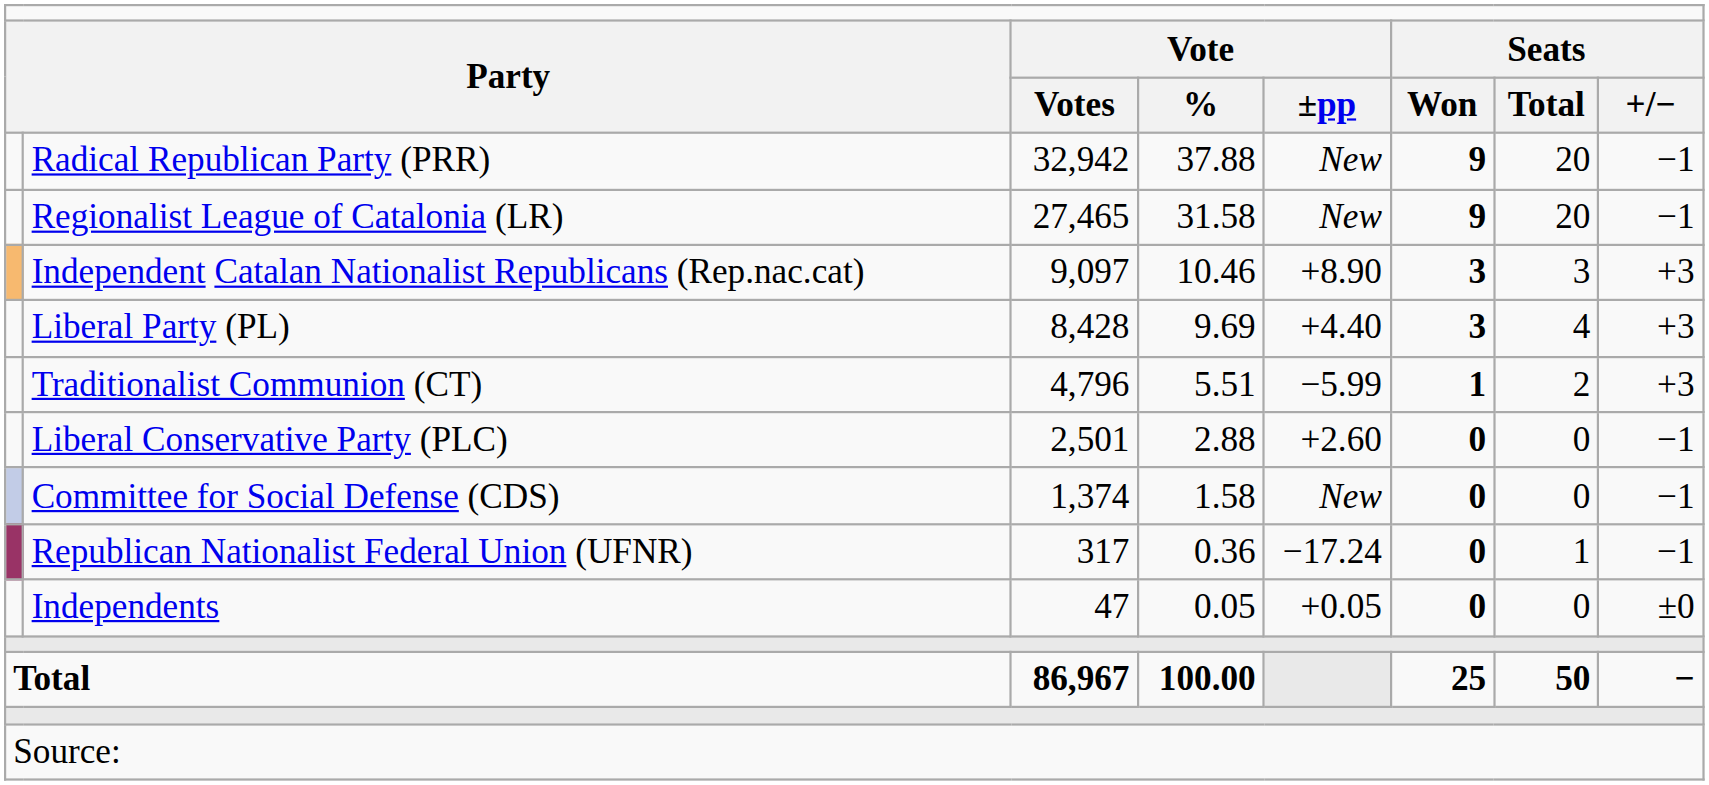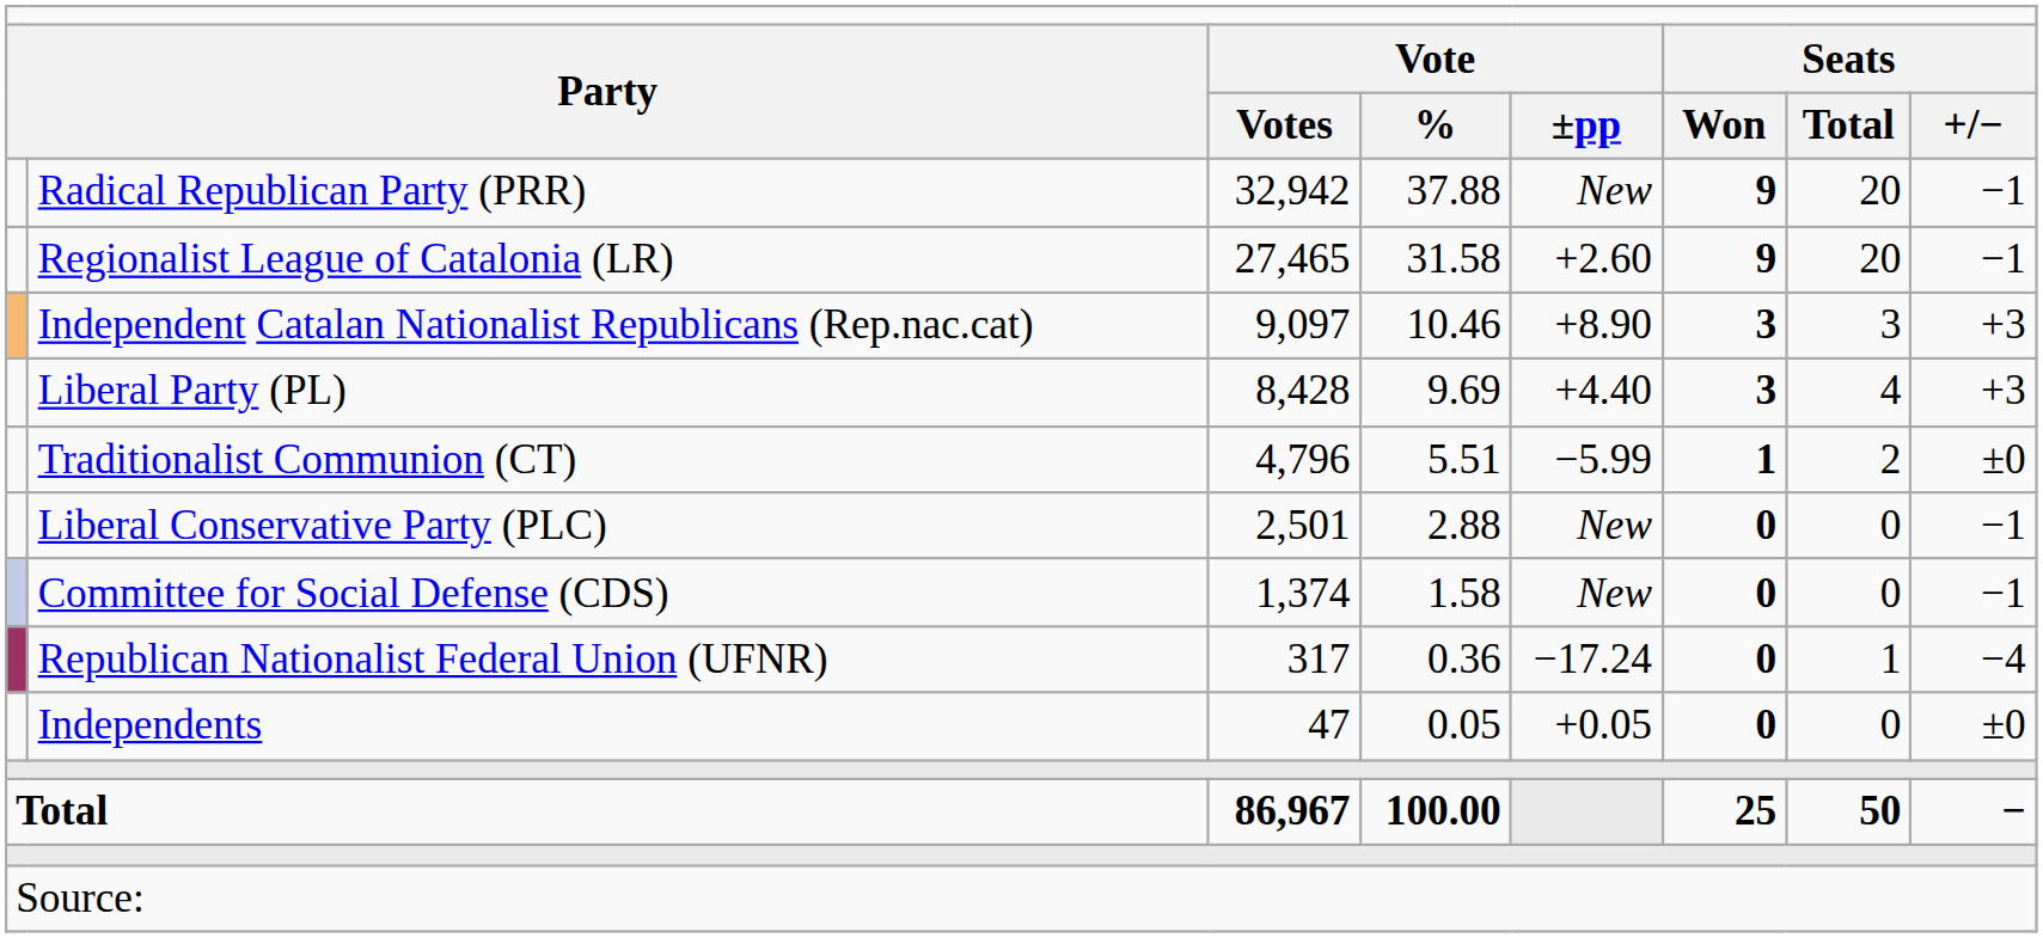Regionalist League of Catalonia (LR) | column 5: New -> +2.60
Traditionalist Communion (CT) | column 8: +3 -> ±0
Liberal Conservative Party (PLC) | column 5: +2.60 -> New
Republican Nationalist Federal Union (UFNR) | column 8: −1 -> −4
